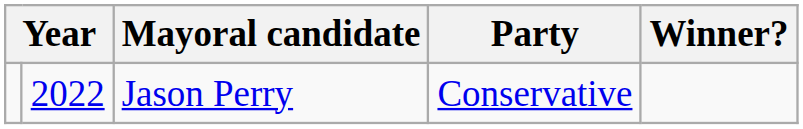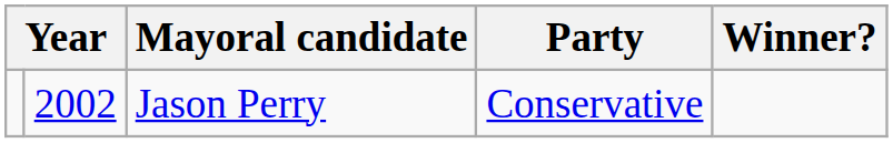Jason Perry | column 2: 2022 -> 2002
